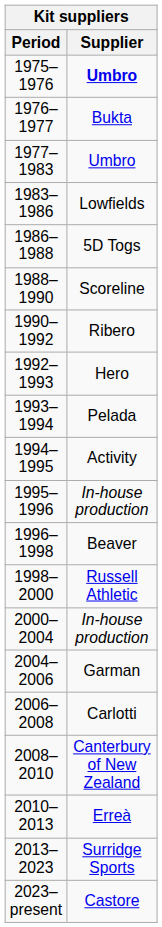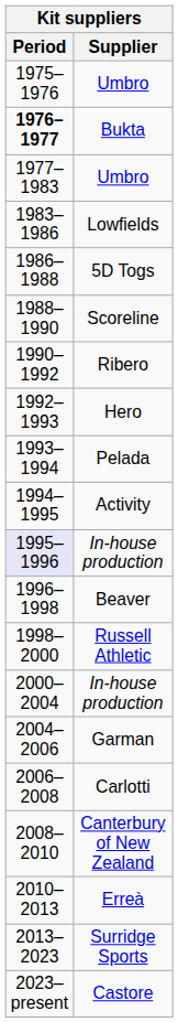1975–1976 / Umbro | Supplier: bold -> normal
Bukta | Period: normal -> bold
1995–1996 / In-house production | Period: no background -> lavender background
